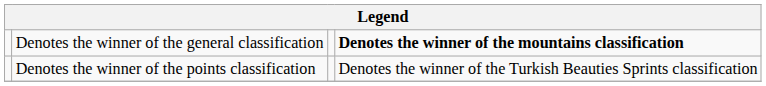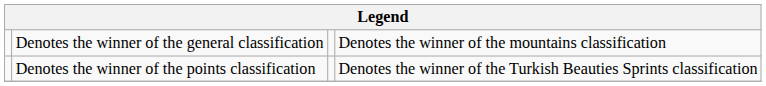Denotes the winner of the general classification | column 4: bold -> normal
